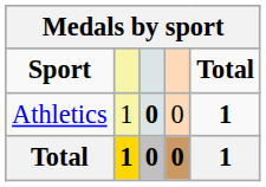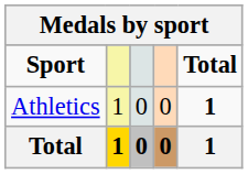Athletics | column 3: bold -> normal
